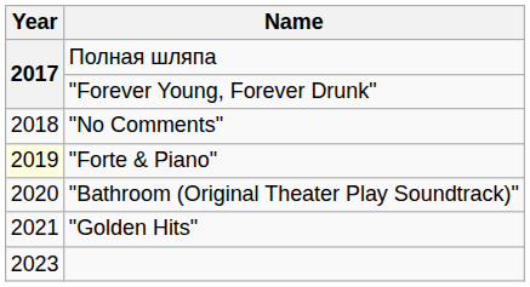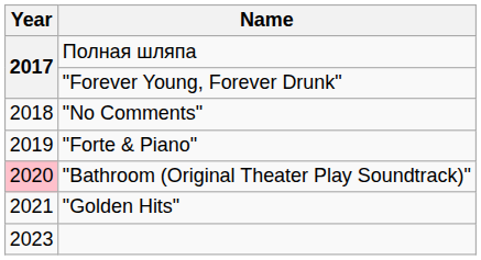"Forte & Piano" | Year: lightyellow background -> no background
"Bathroom (Original Theater Play Soundtrack)" | Year: no background -> pink background
